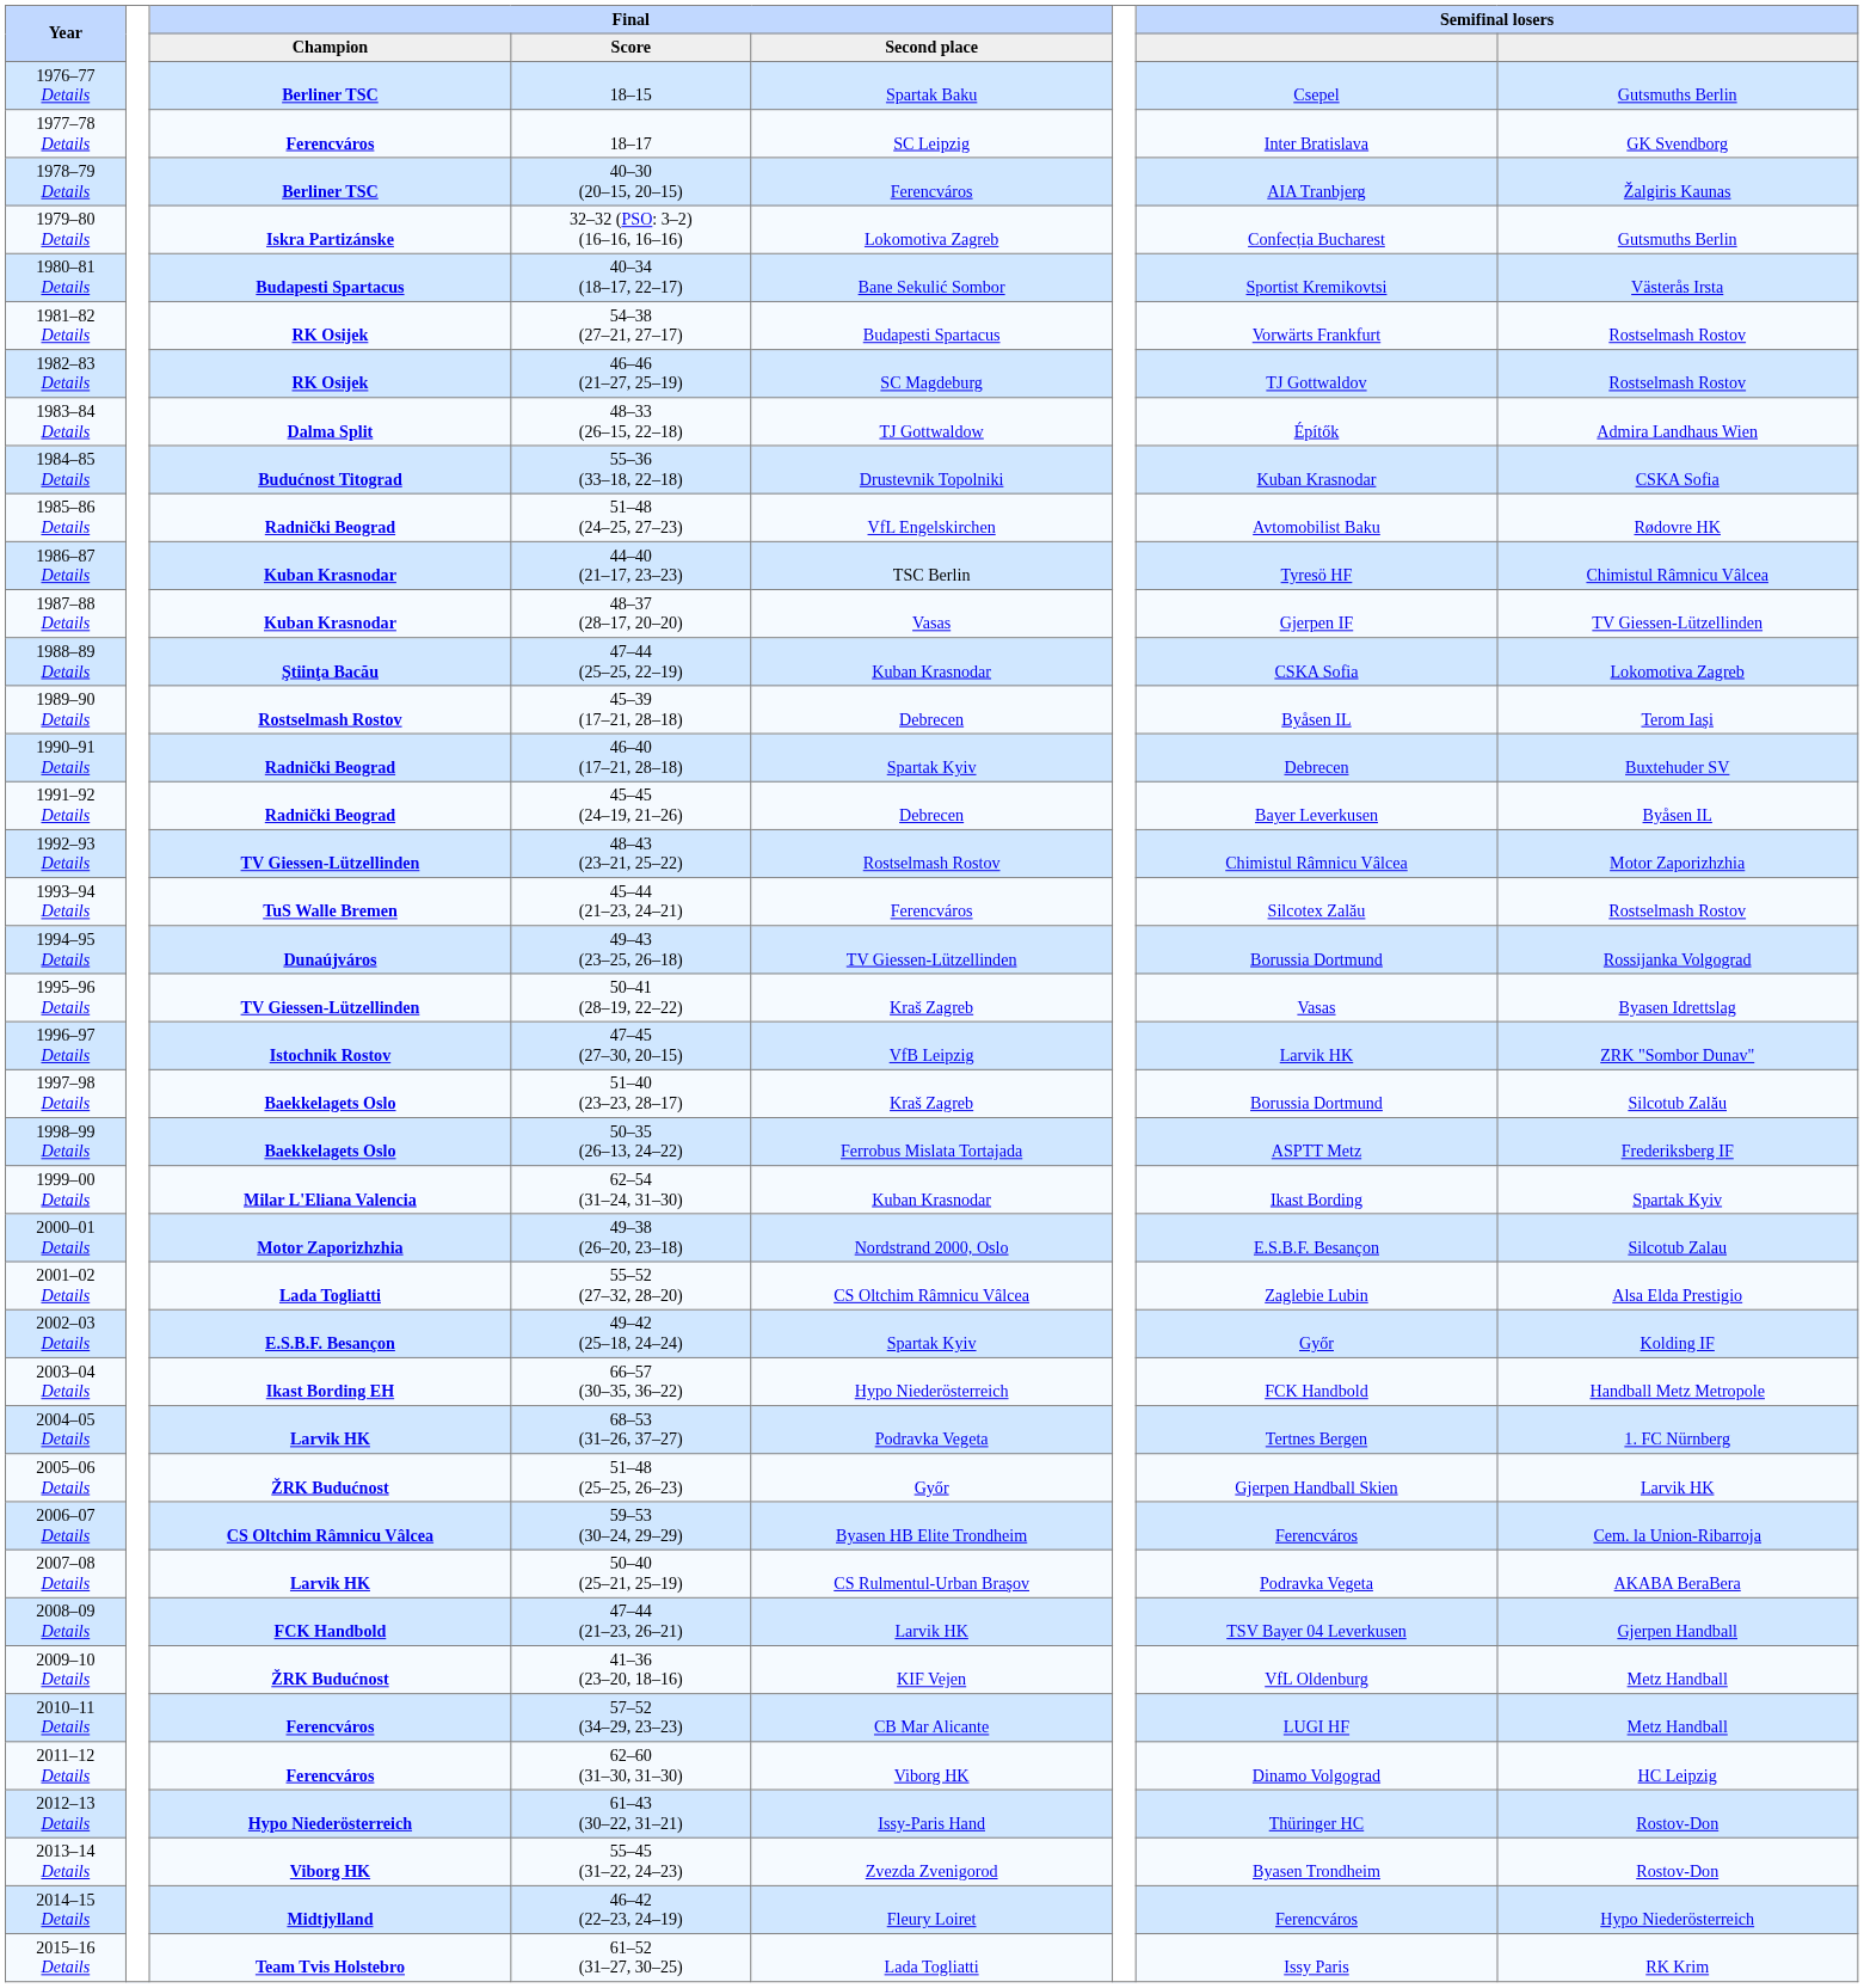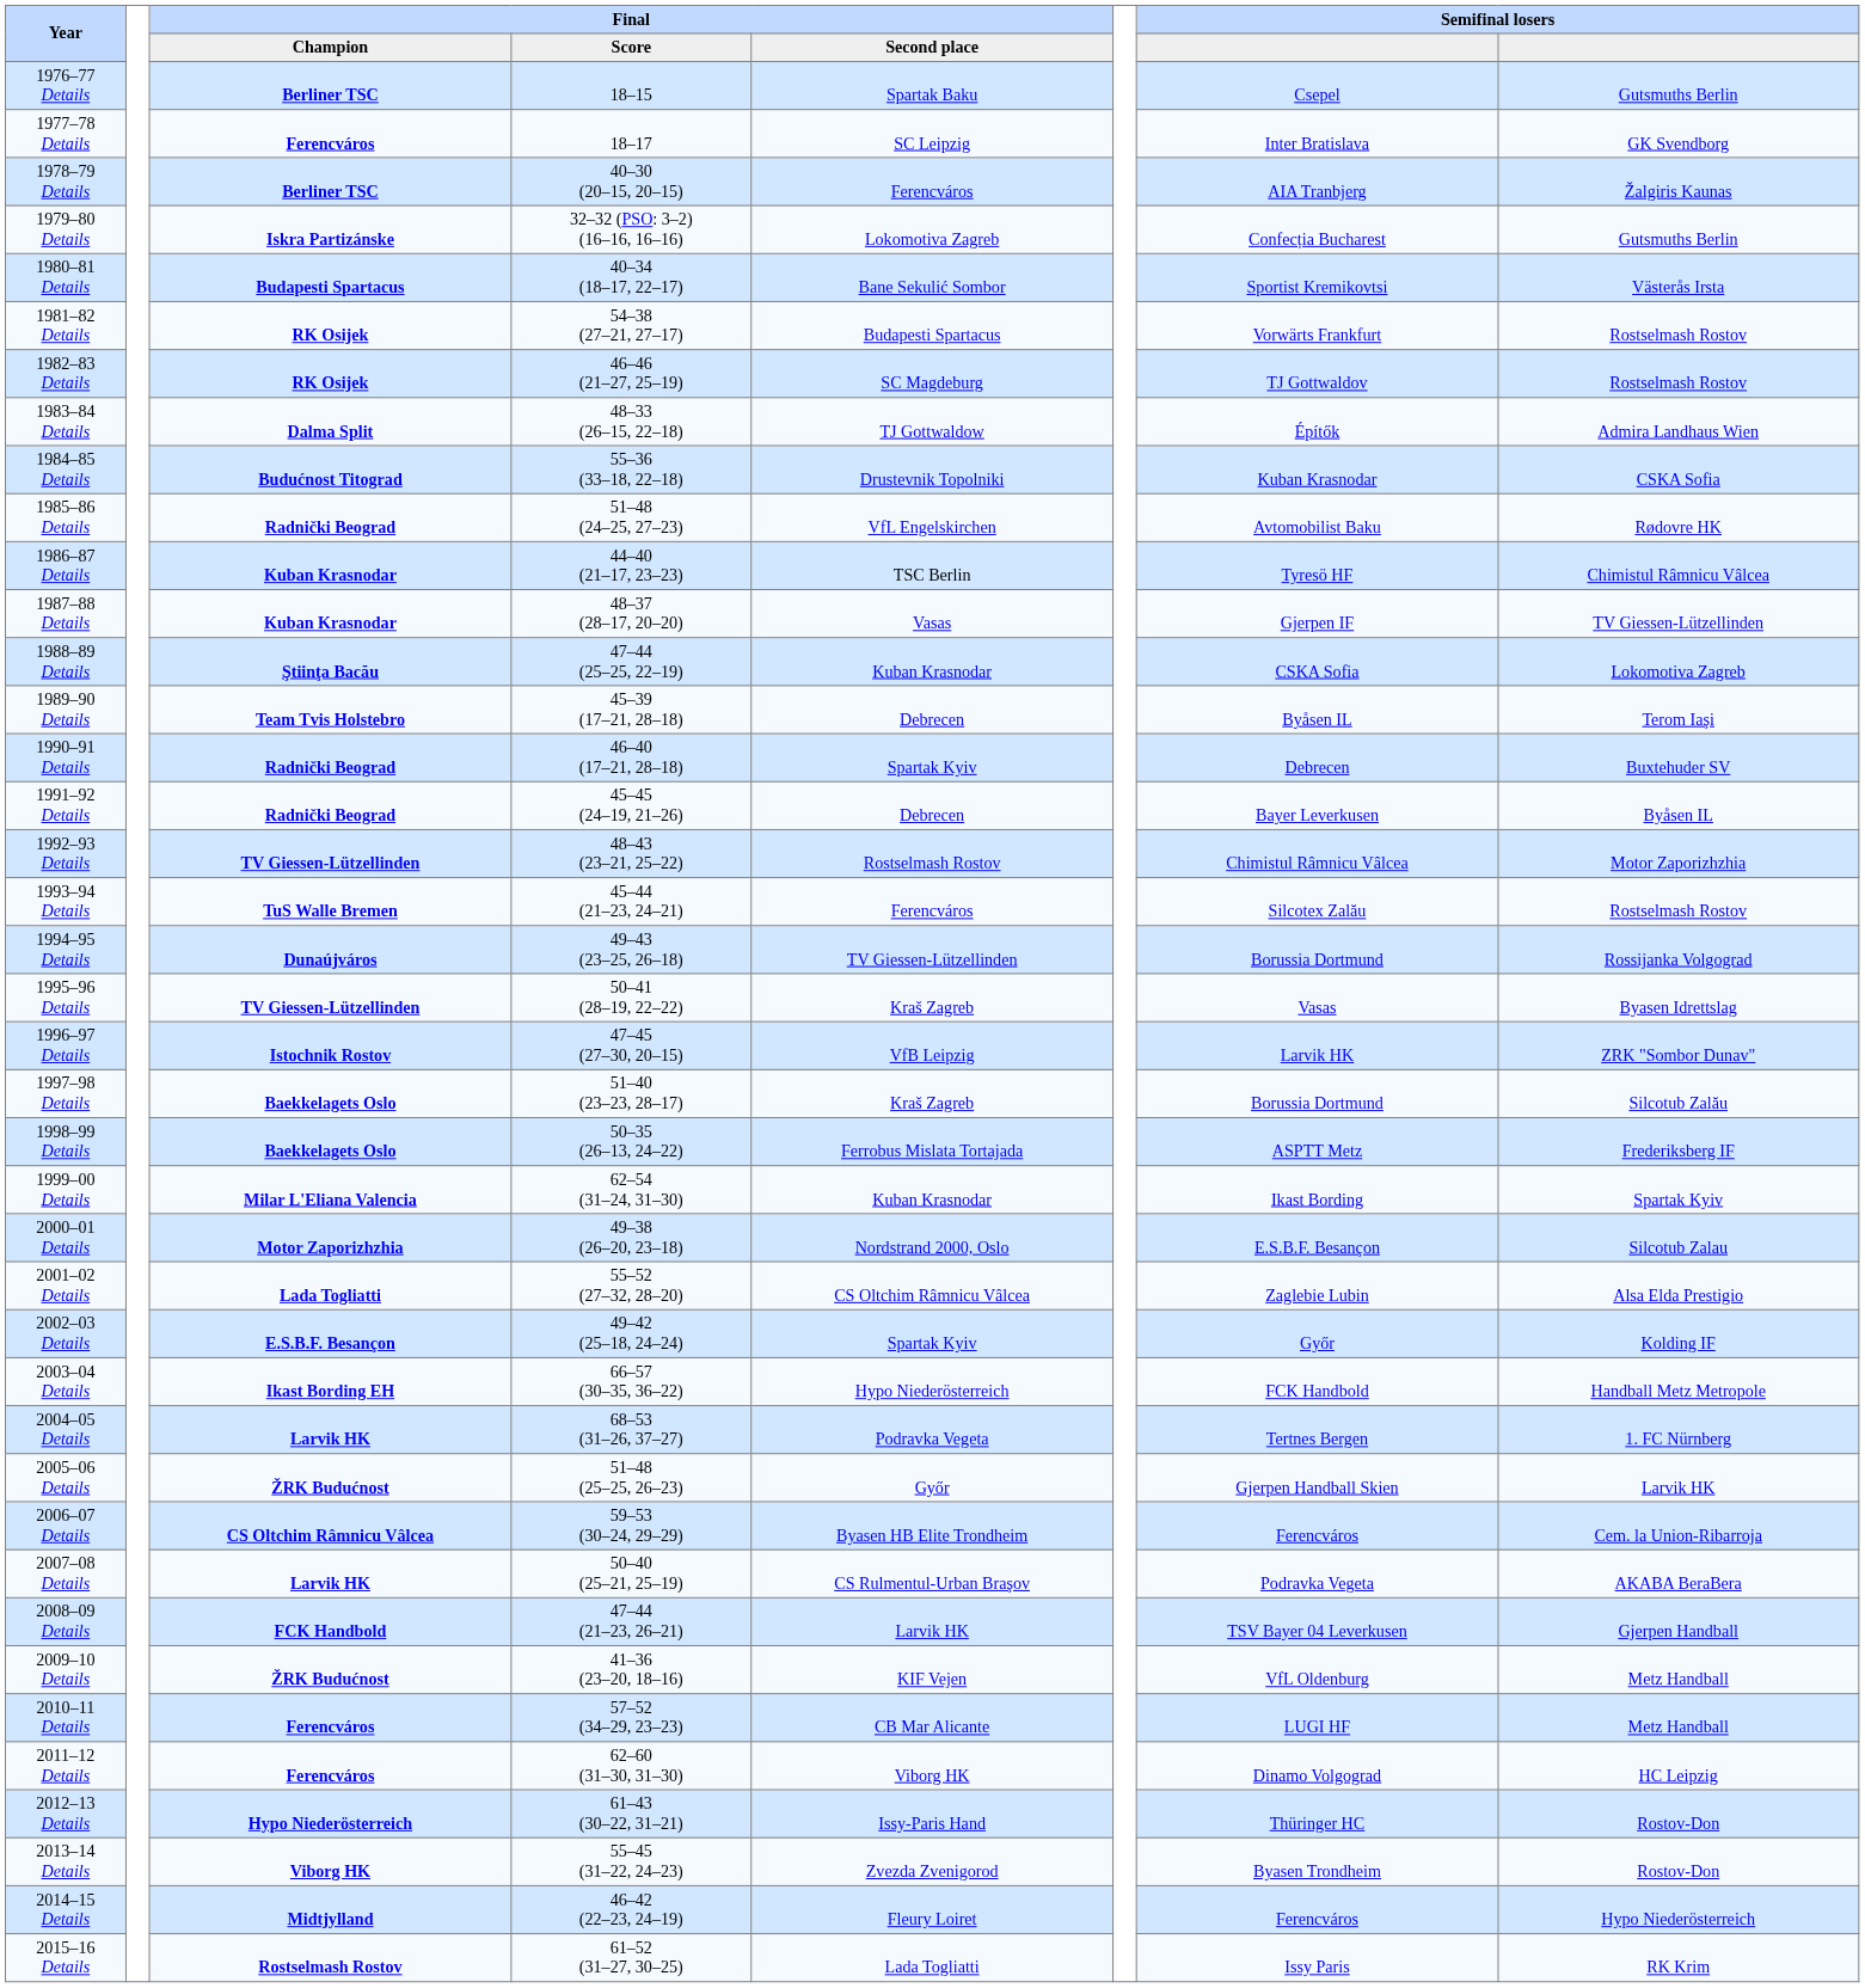1989–90 Details | Final / Champion: Rostselmash Rostov -> Team Tvis Holstebro
2015–16 Details | Final / Champion: Team Tvis Holstebro -> Rostselmash Rostov
